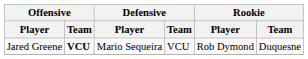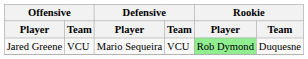Jared Greene | Offensive / Team: bold -> normal
Jared Greene | Rookie / Player: no background -> lightgreen background
